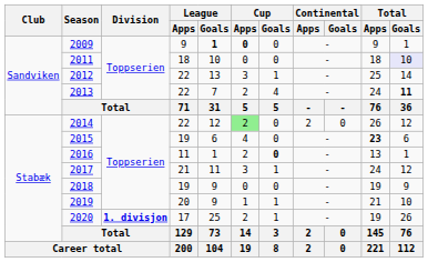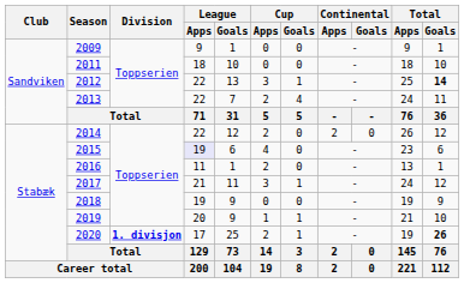2009 | League / Goals: bold -> normal
2009 | Cup / Apps: bold -> normal
2011 | Total / Goals: lavender background -> no background
2012 | Total / Goals: normal -> bold
2013 | Total / Goals: bold -> normal
2014 | Cup / Apps: lightgreen background -> no background
2015 | League / Apps: no background -> lavender background
2015 | Total / Apps: bold -> normal
2016 | Cup / Goals: bold -> normal
2020 | Total / Goals: normal -> bold
